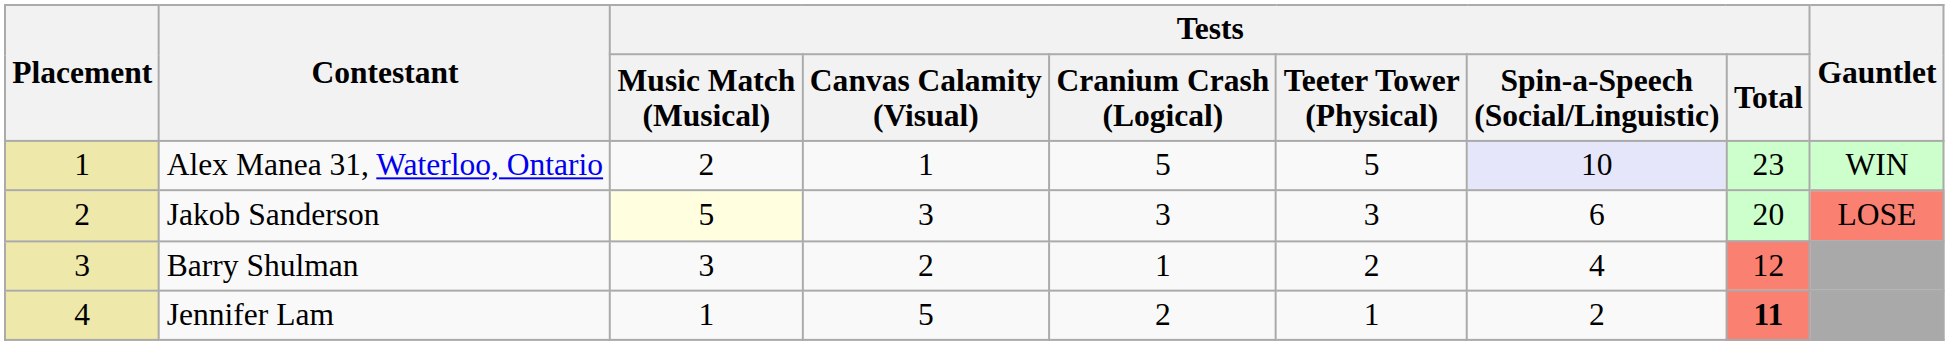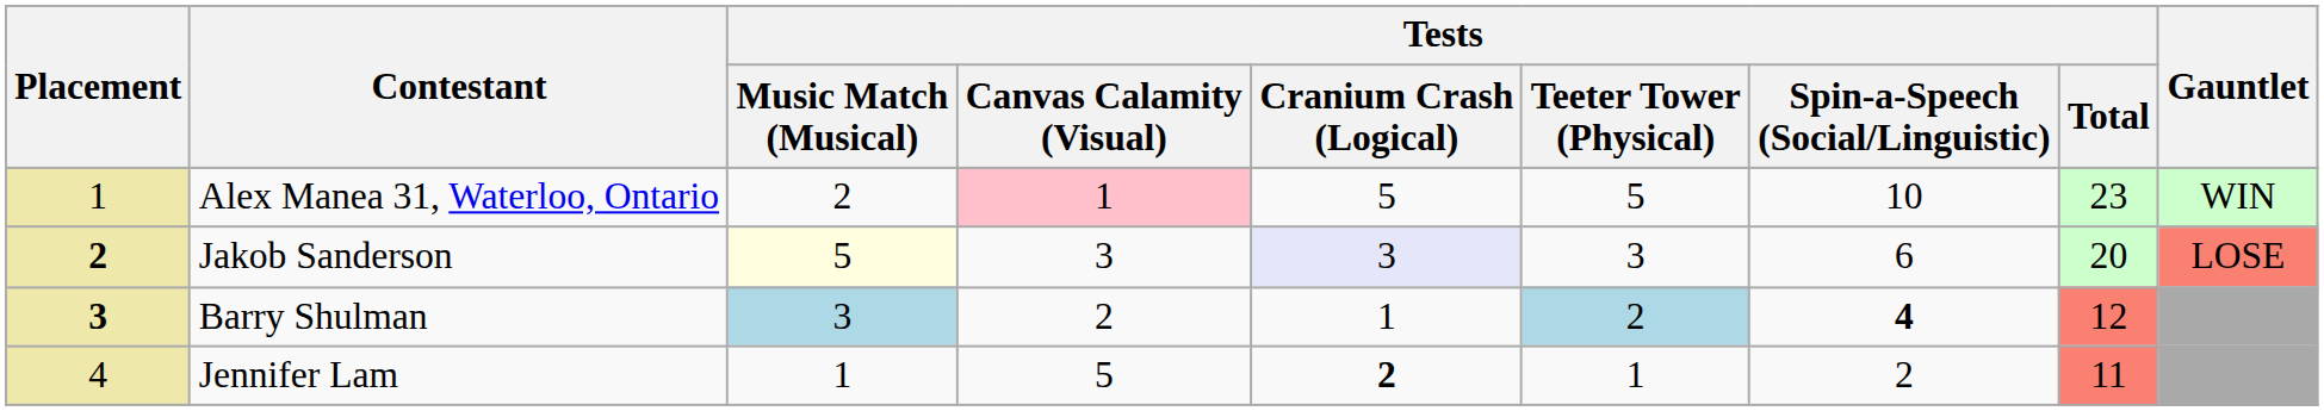Alex Manea 31, Waterloo, Ontario | Tests / Canvas Calamity (Visual): no background -> pink background
Alex Manea 31, Waterloo, Ontario | Tests / Spin-a-Speech (Social/Linguistic): lavender background -> no background
Jakob Sanderson | Placement: normal -> bold
Jakob Sanderson | Tests / Cranium Crash (Logical): no background -> lavender background
Barry Shulman | Placement: normal -> bold
Barry Shulman | Tests / Music Match (Musical): no background -> lightblue background
Barry Shulman | Tests / Teeter Tower (Physical): no background -> lightblue background
Barry Shulman | Tests / Spin-a-Speech (Social/Linguistic): normal -> bold
Jennifer Lam | Tests / Cranium Crash (Logical): normal -> bold
Jennifer Lam | Tests / Total: bold -> normal
